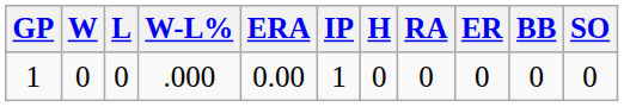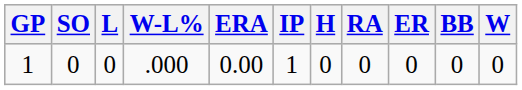columns swapped: W <-> SO
